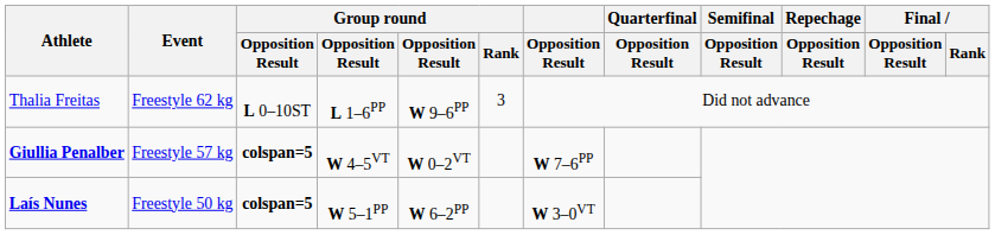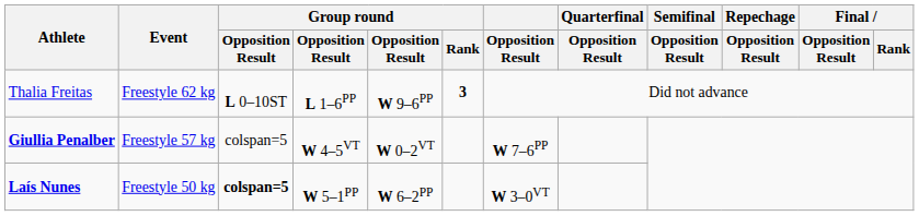Thalia Freitas | Group round / Rank: normal -> bold
Giullia Penalber | column 3: bold -> normal
